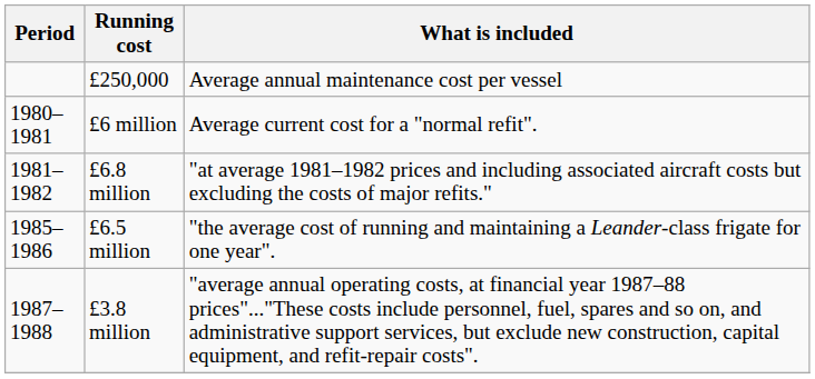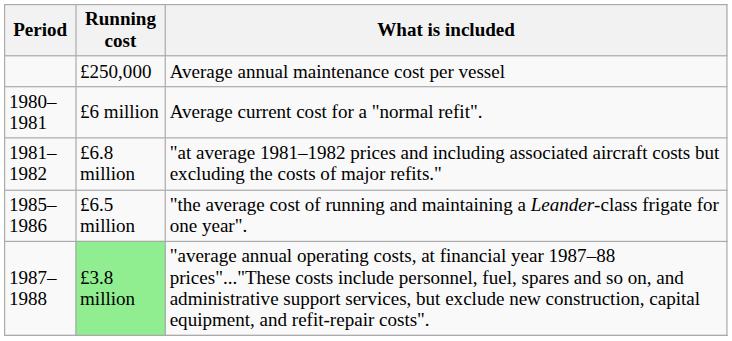row 6 | Running cost: no background -> lightgreen background
